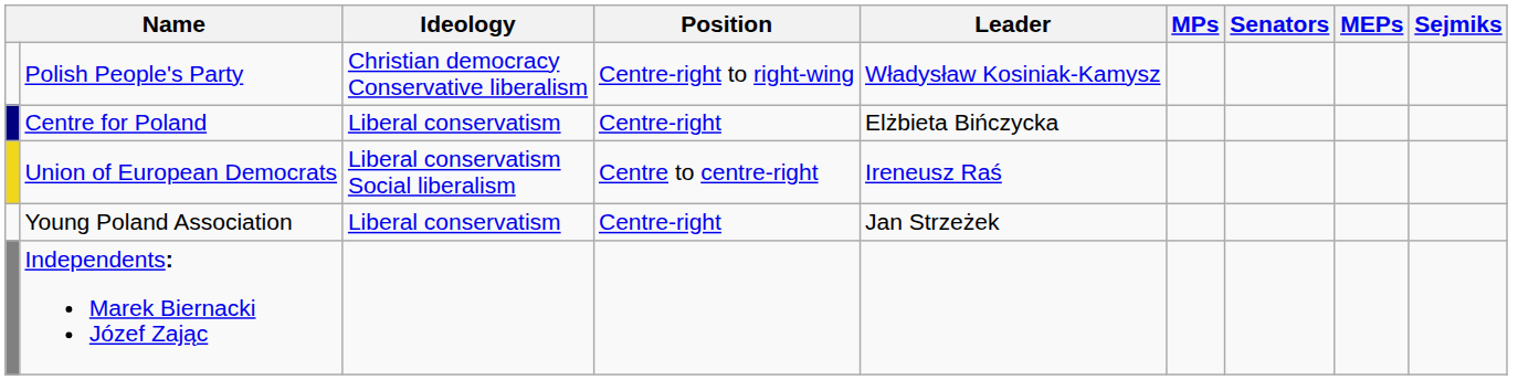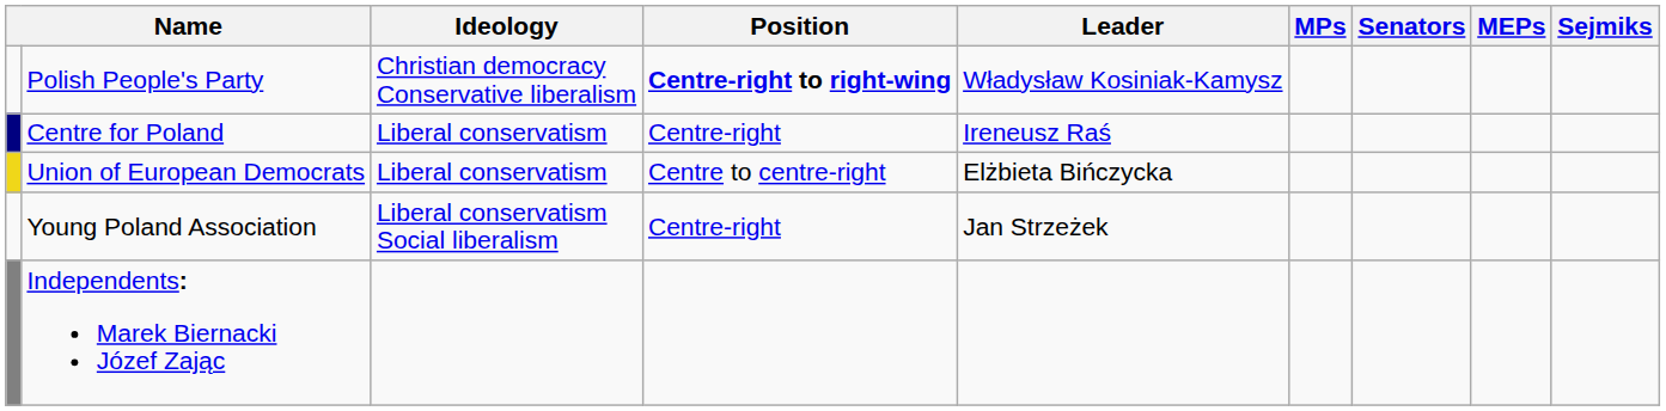Polish People's Party | Position: normal -> bold
Centre for Poland | Leader: Elżbieta Bińczycka -> Ireneusz Raś
Union of European Democrats | Ideology: Liberal conservatism Social liberalism -> Liberal conservatism
Union of European Democrats | Leader: Ireneusz Raś -> Elżbieta Bińczycka
Young Poland Association | Ideology: Liberal conservatism -> Liberal conservatism Social liberalism
